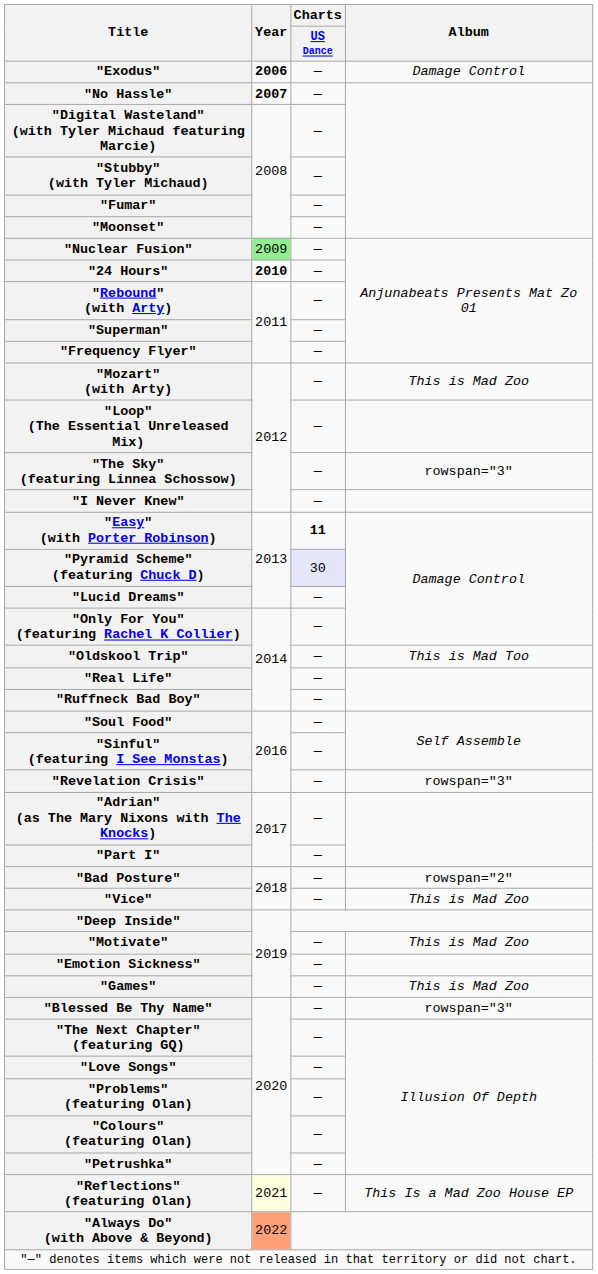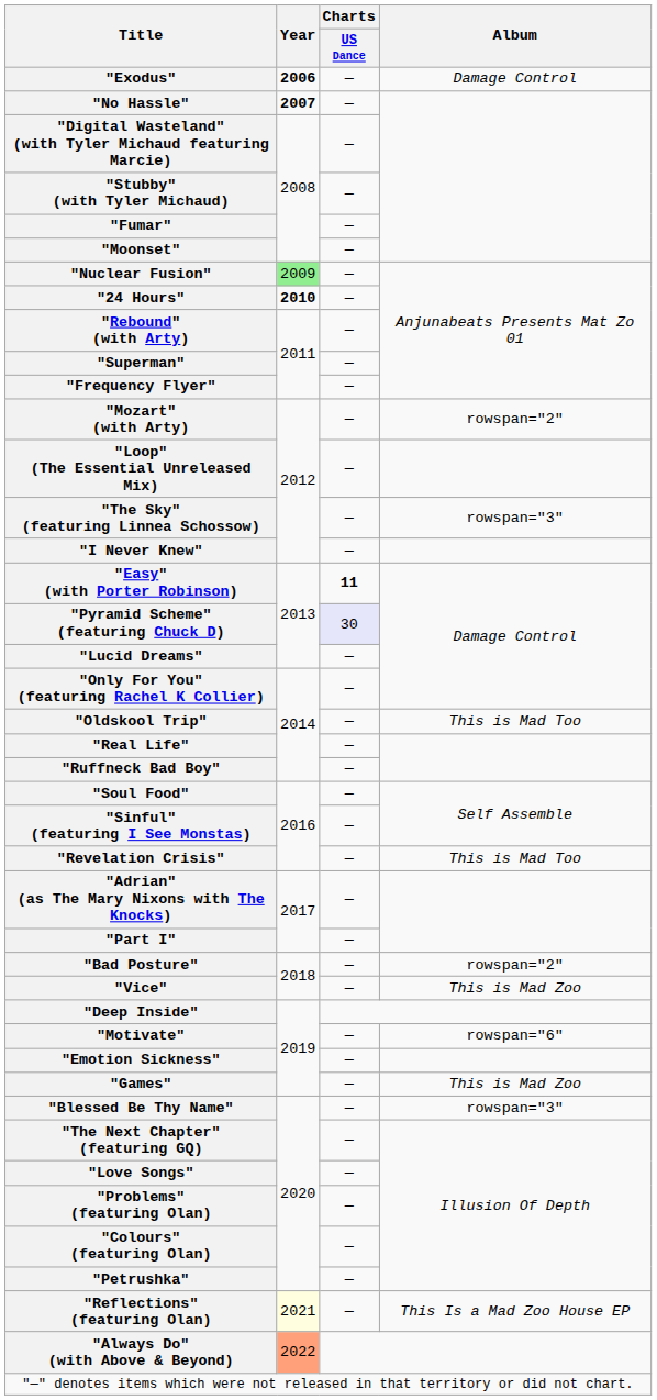"Mozart" (with Arty) | Album: This is Mad Zoo -> rowspan="2"
"Revelation Crisis" | Album: rowspan="3" -> This is Mad Too
"Motivate" | Album: This is Mad Zoo -> rowspan="6"
